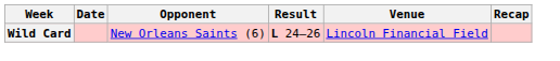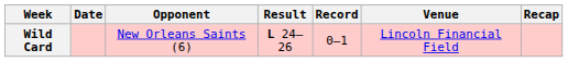+ column: Record | 0–1
